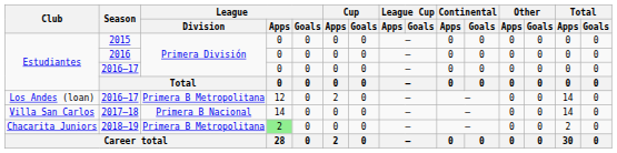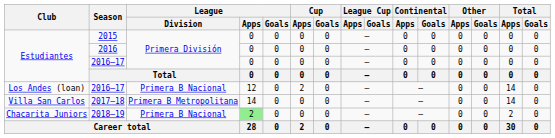Los Andes (loan) / 2016–17 | League / Division: Primera B Metropolitana -> Primera B Nacional
2017–18 | League / Division: Primera B Nacional -> Primera B Metropolitana
2018–19 | League / Division: Primera B Metropolitana -> Primera B Nacional
